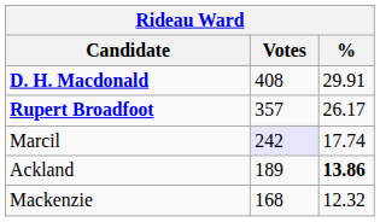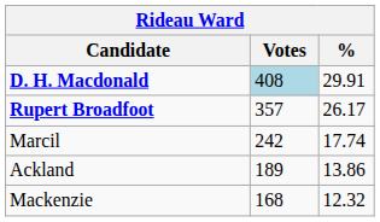D. H. Macdonald | Votes: no background -> lightblue background
Marcil | Votes: lavender background -> no background
Ackland | %: bold -> normal
